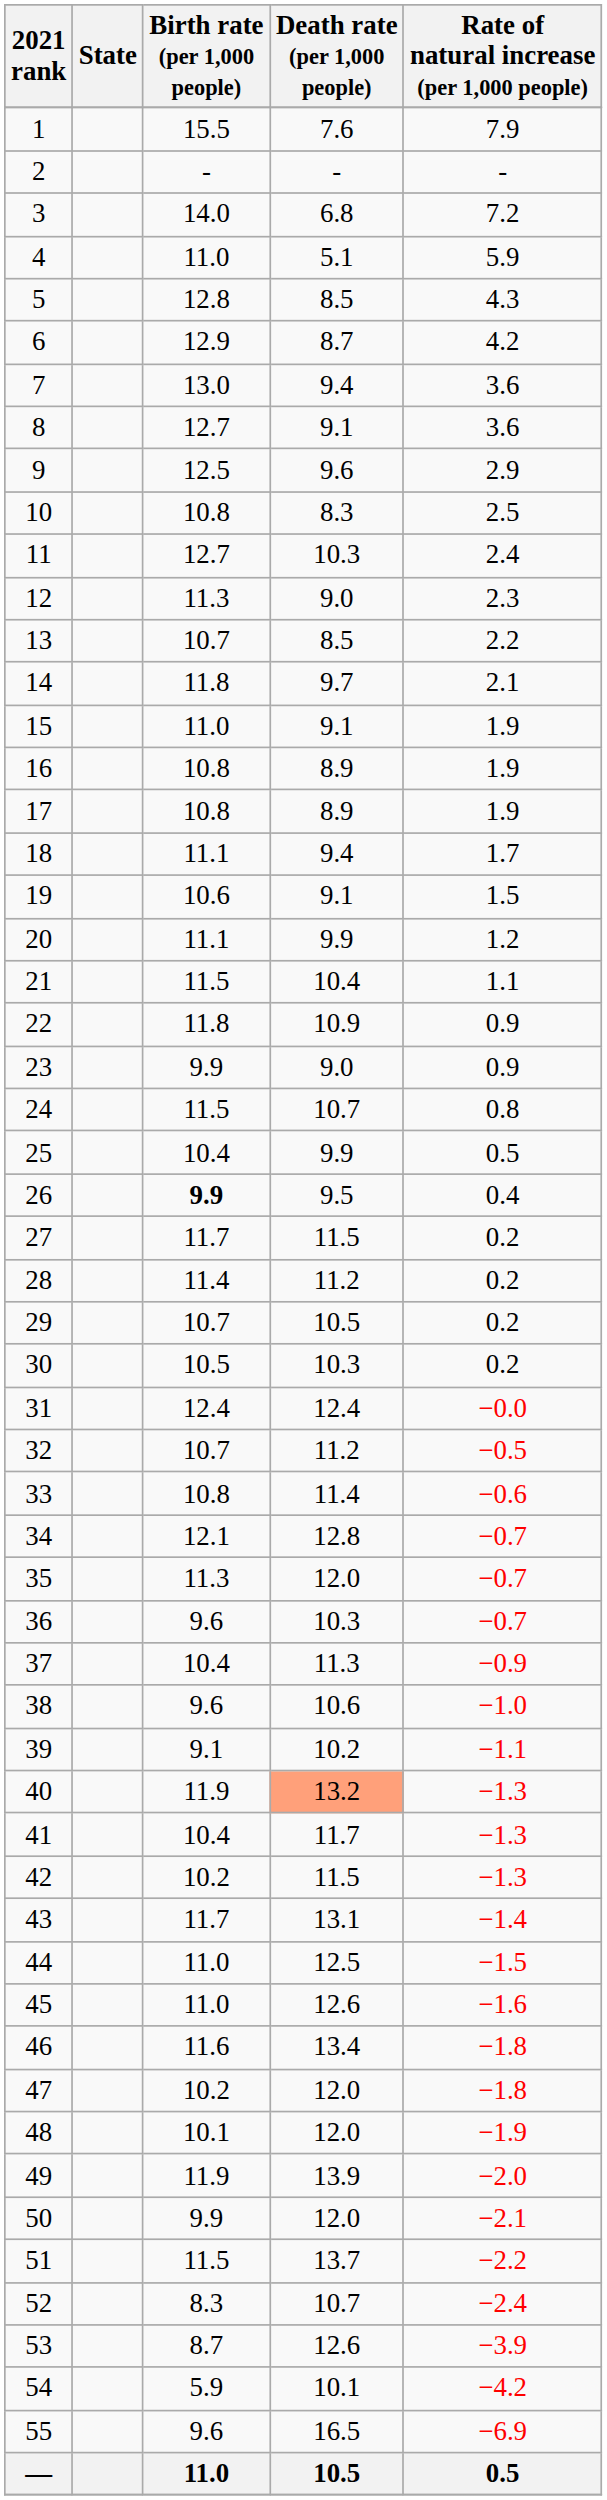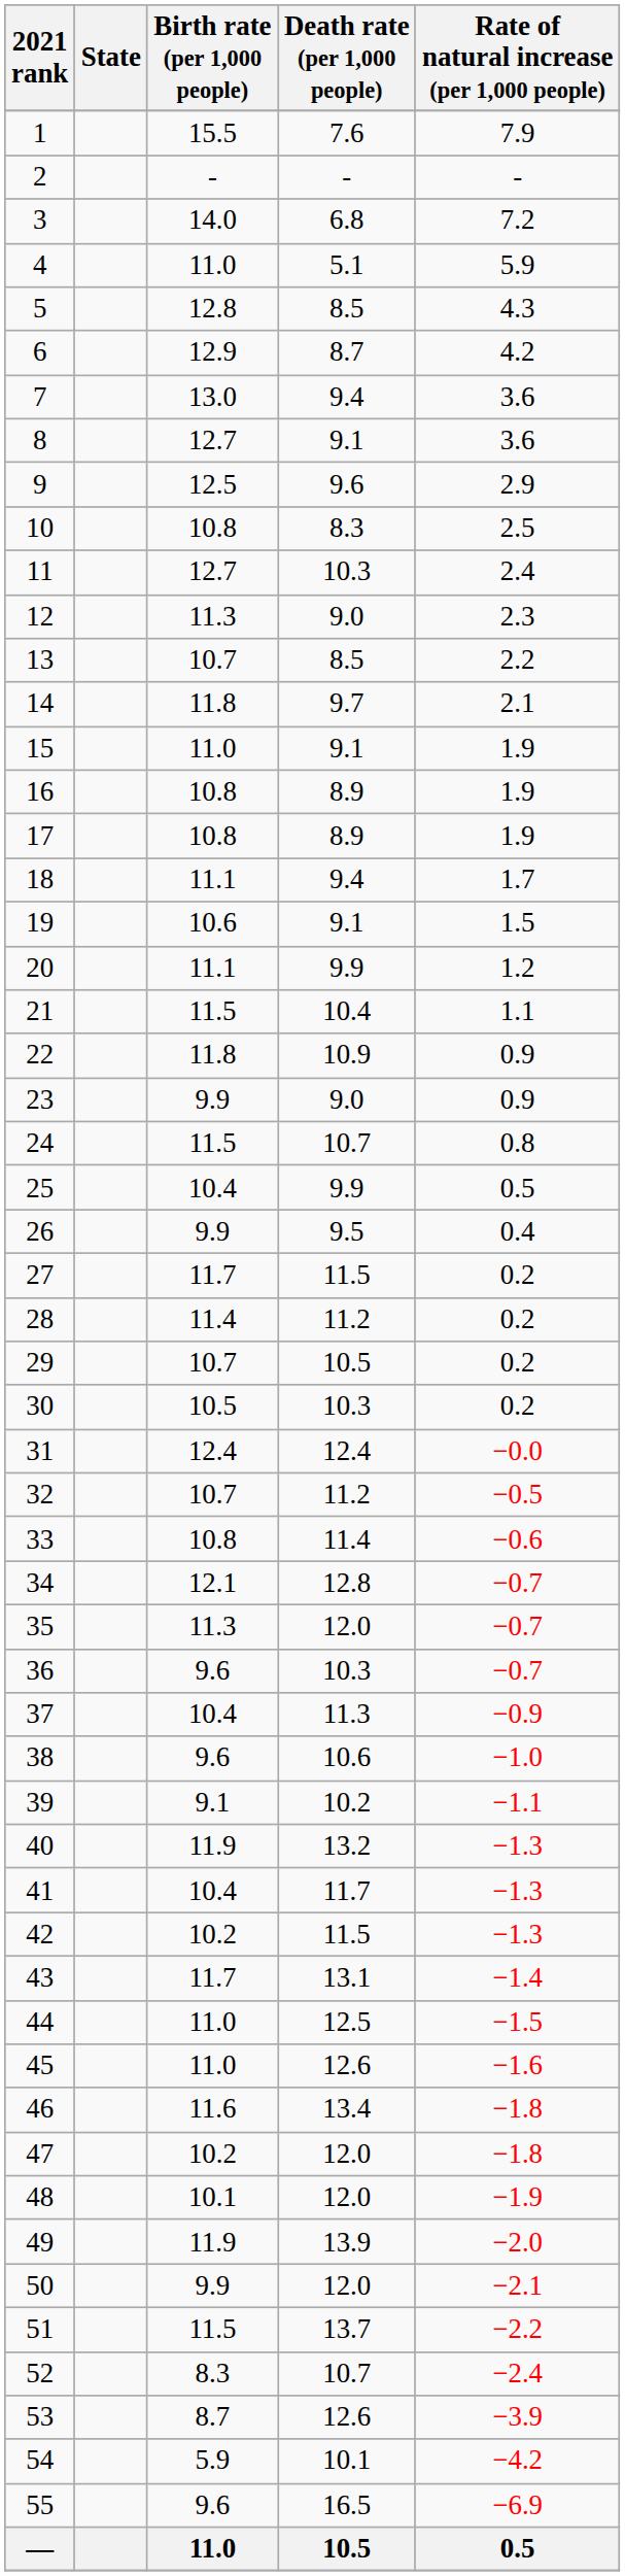26 | Birth rate (per 1,000 people): bold -> normal
40 | Death rate (per 1,000 people): lightsalmon background -> no background
